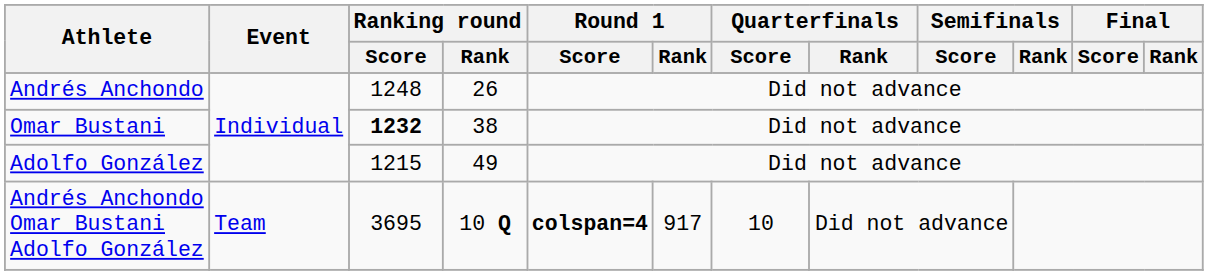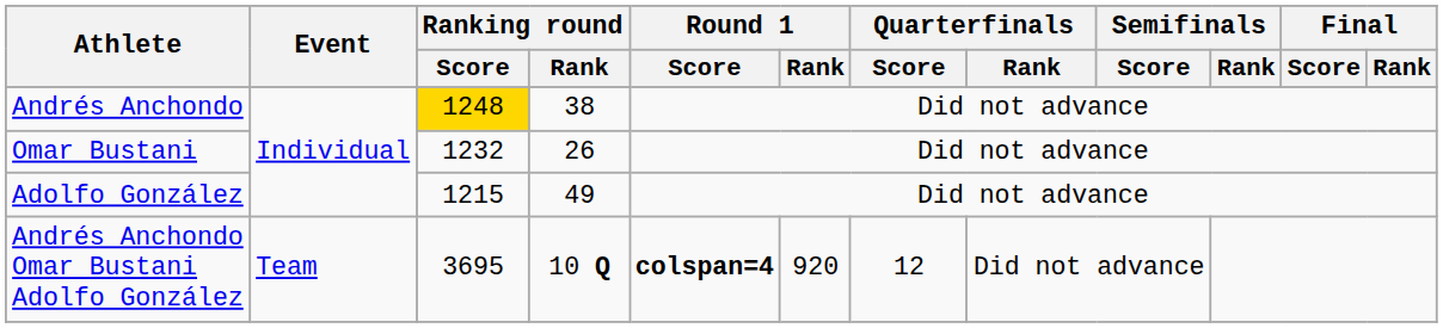Andrés Anchondo | Ranking round / Score: no background -> gold background
Andrés Anchondo | Ranking round / Rank: 26 -> 38
Omar Bustani | Ranking round / Score: bold -> normal
Omar Bustani | Ranking round / Rank: 38 -> 26
Andrés Anchondo Omar Bustani Adolfo González | Round 1 / Rank: 917 -> 920
Andrés Anchondo Omar Bustani Adolfo González | Quarterfinals / Score: 10 -> 12
